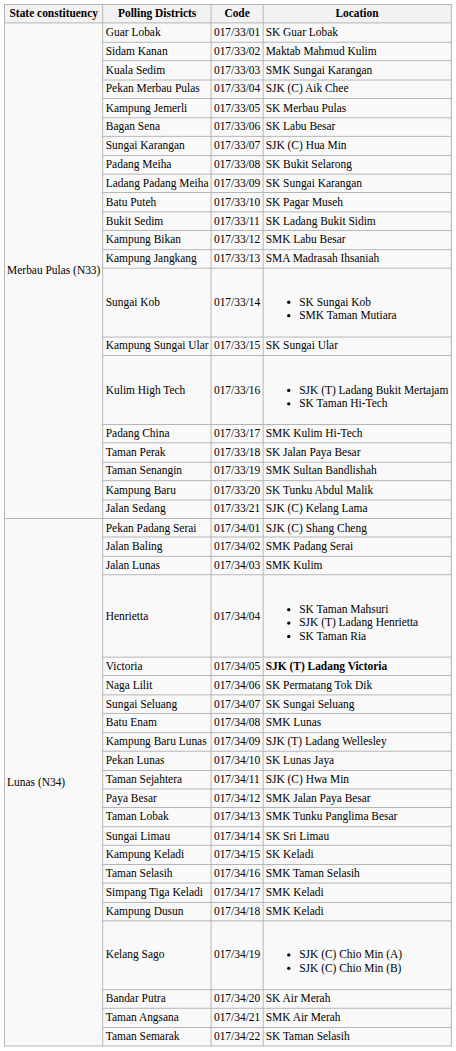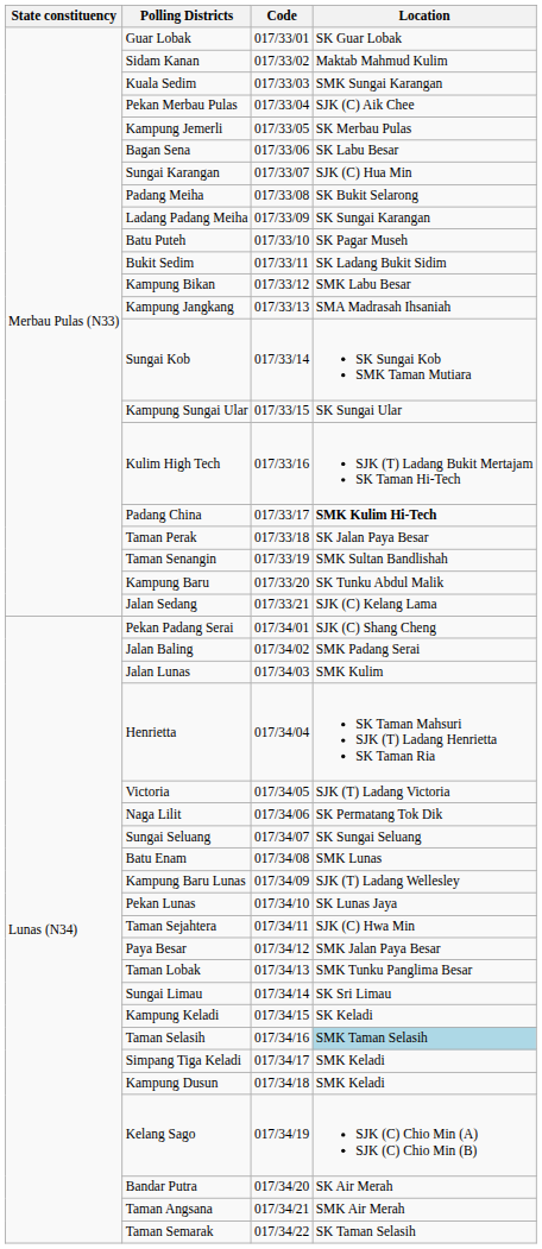Padang China | Location: normal -> bold
Victoria | Location: bold -> normal
Taman Selasih | Location: no background -> lightblue background
